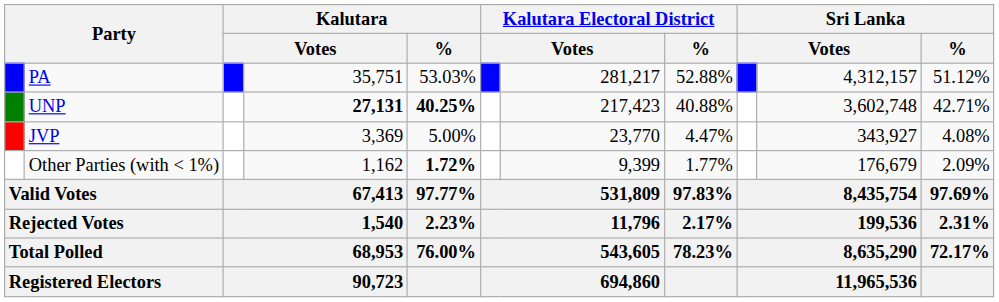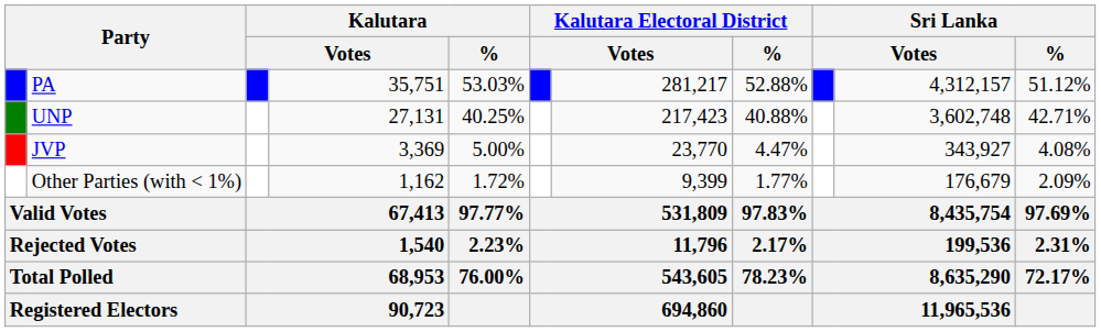UNP | column 4: bold -> normal
UNP | Kalutara / %: bold -> normal
Other Parties (with < 1%) | Kalutara / %: bold -> normal
